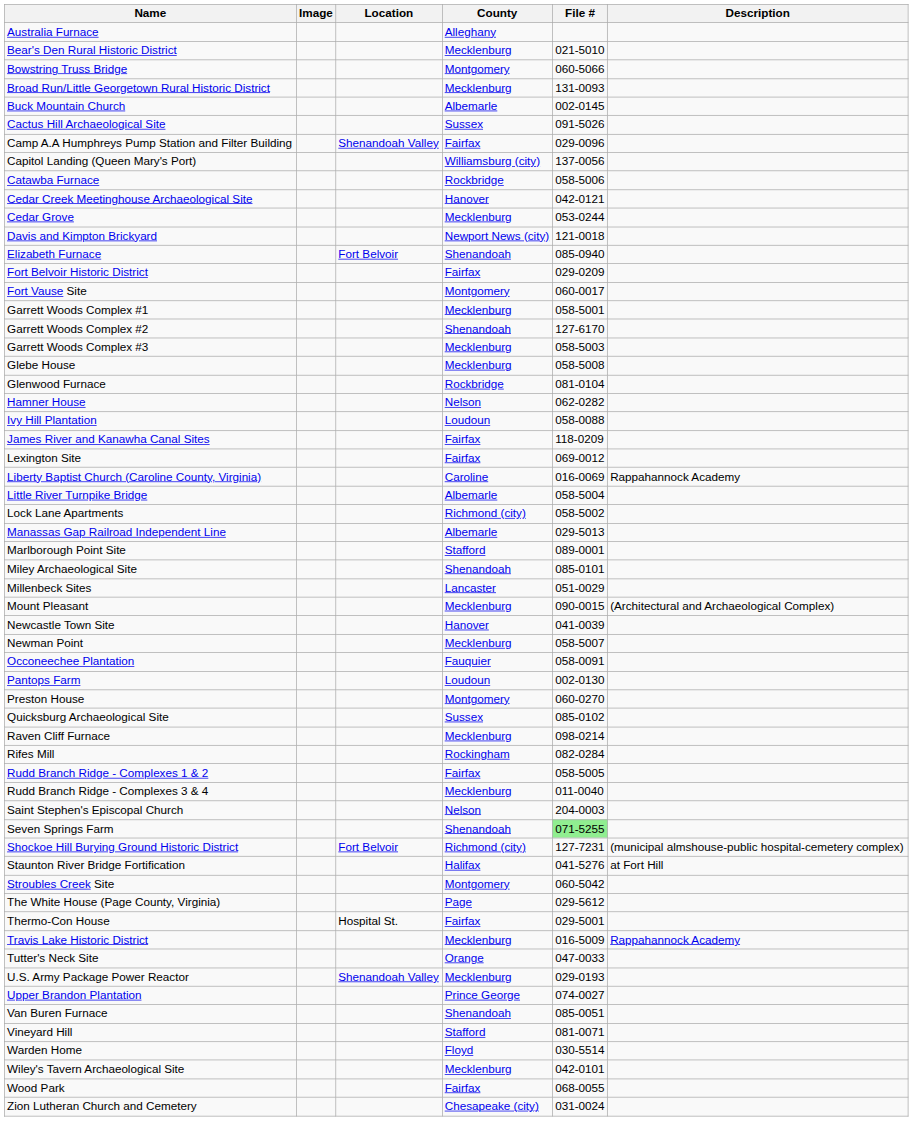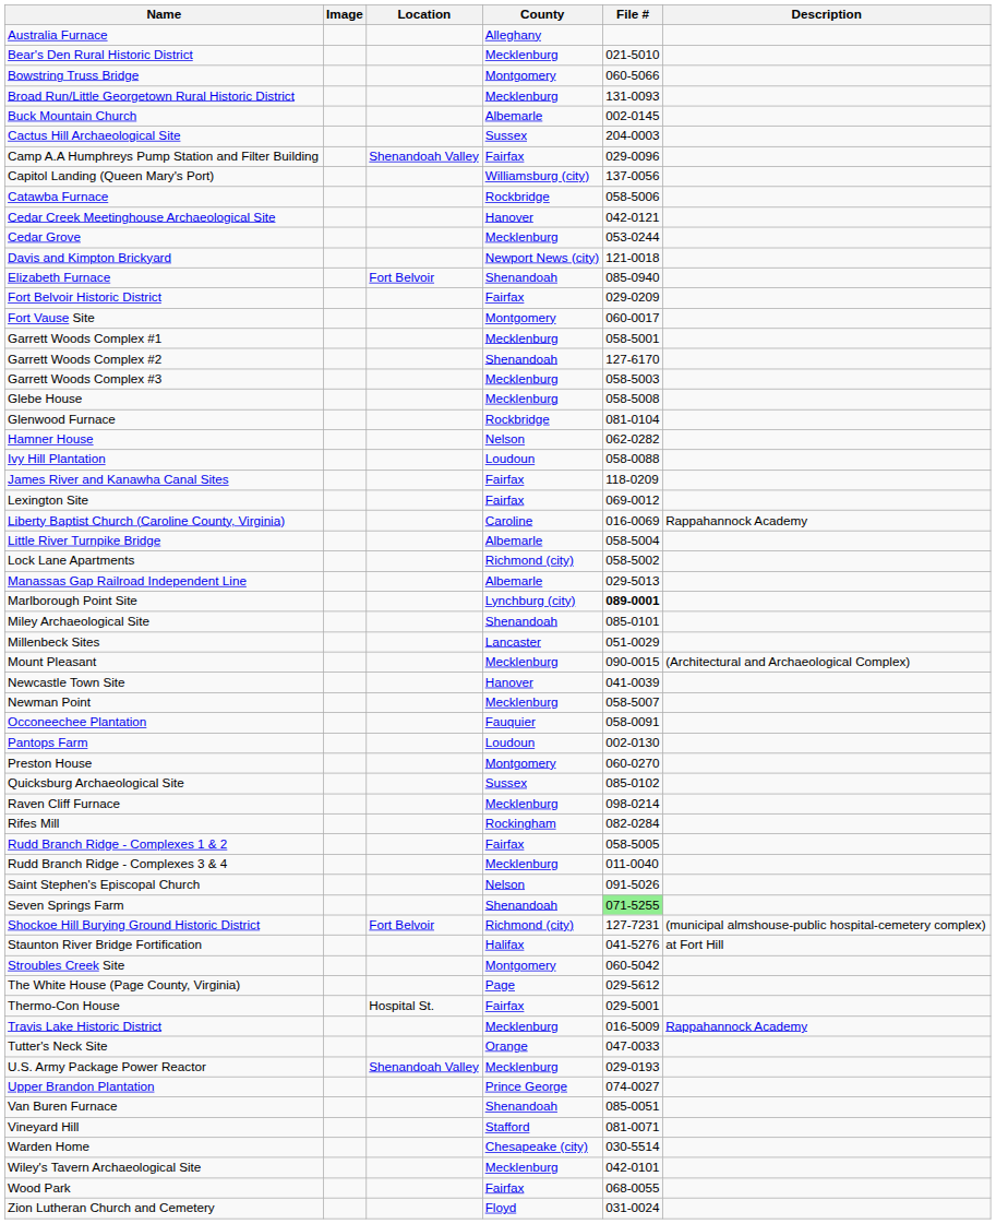Cactus Hill Archaeological Site | File #: 091-5026 -> 204-0003
Marlborough Point Site | County: Stafford -> Lynchburg (city)
Marlborough Point Site | File #: normal -> bold
Saint Stephen's Episcopal Church | File #: 204-0003 -> 091-5026
Warden Home | County: Floyd -> Chesapeake (city)
Zion Lutheran Church and Cemetery | County: Chesapeake (city) -> Floyd
